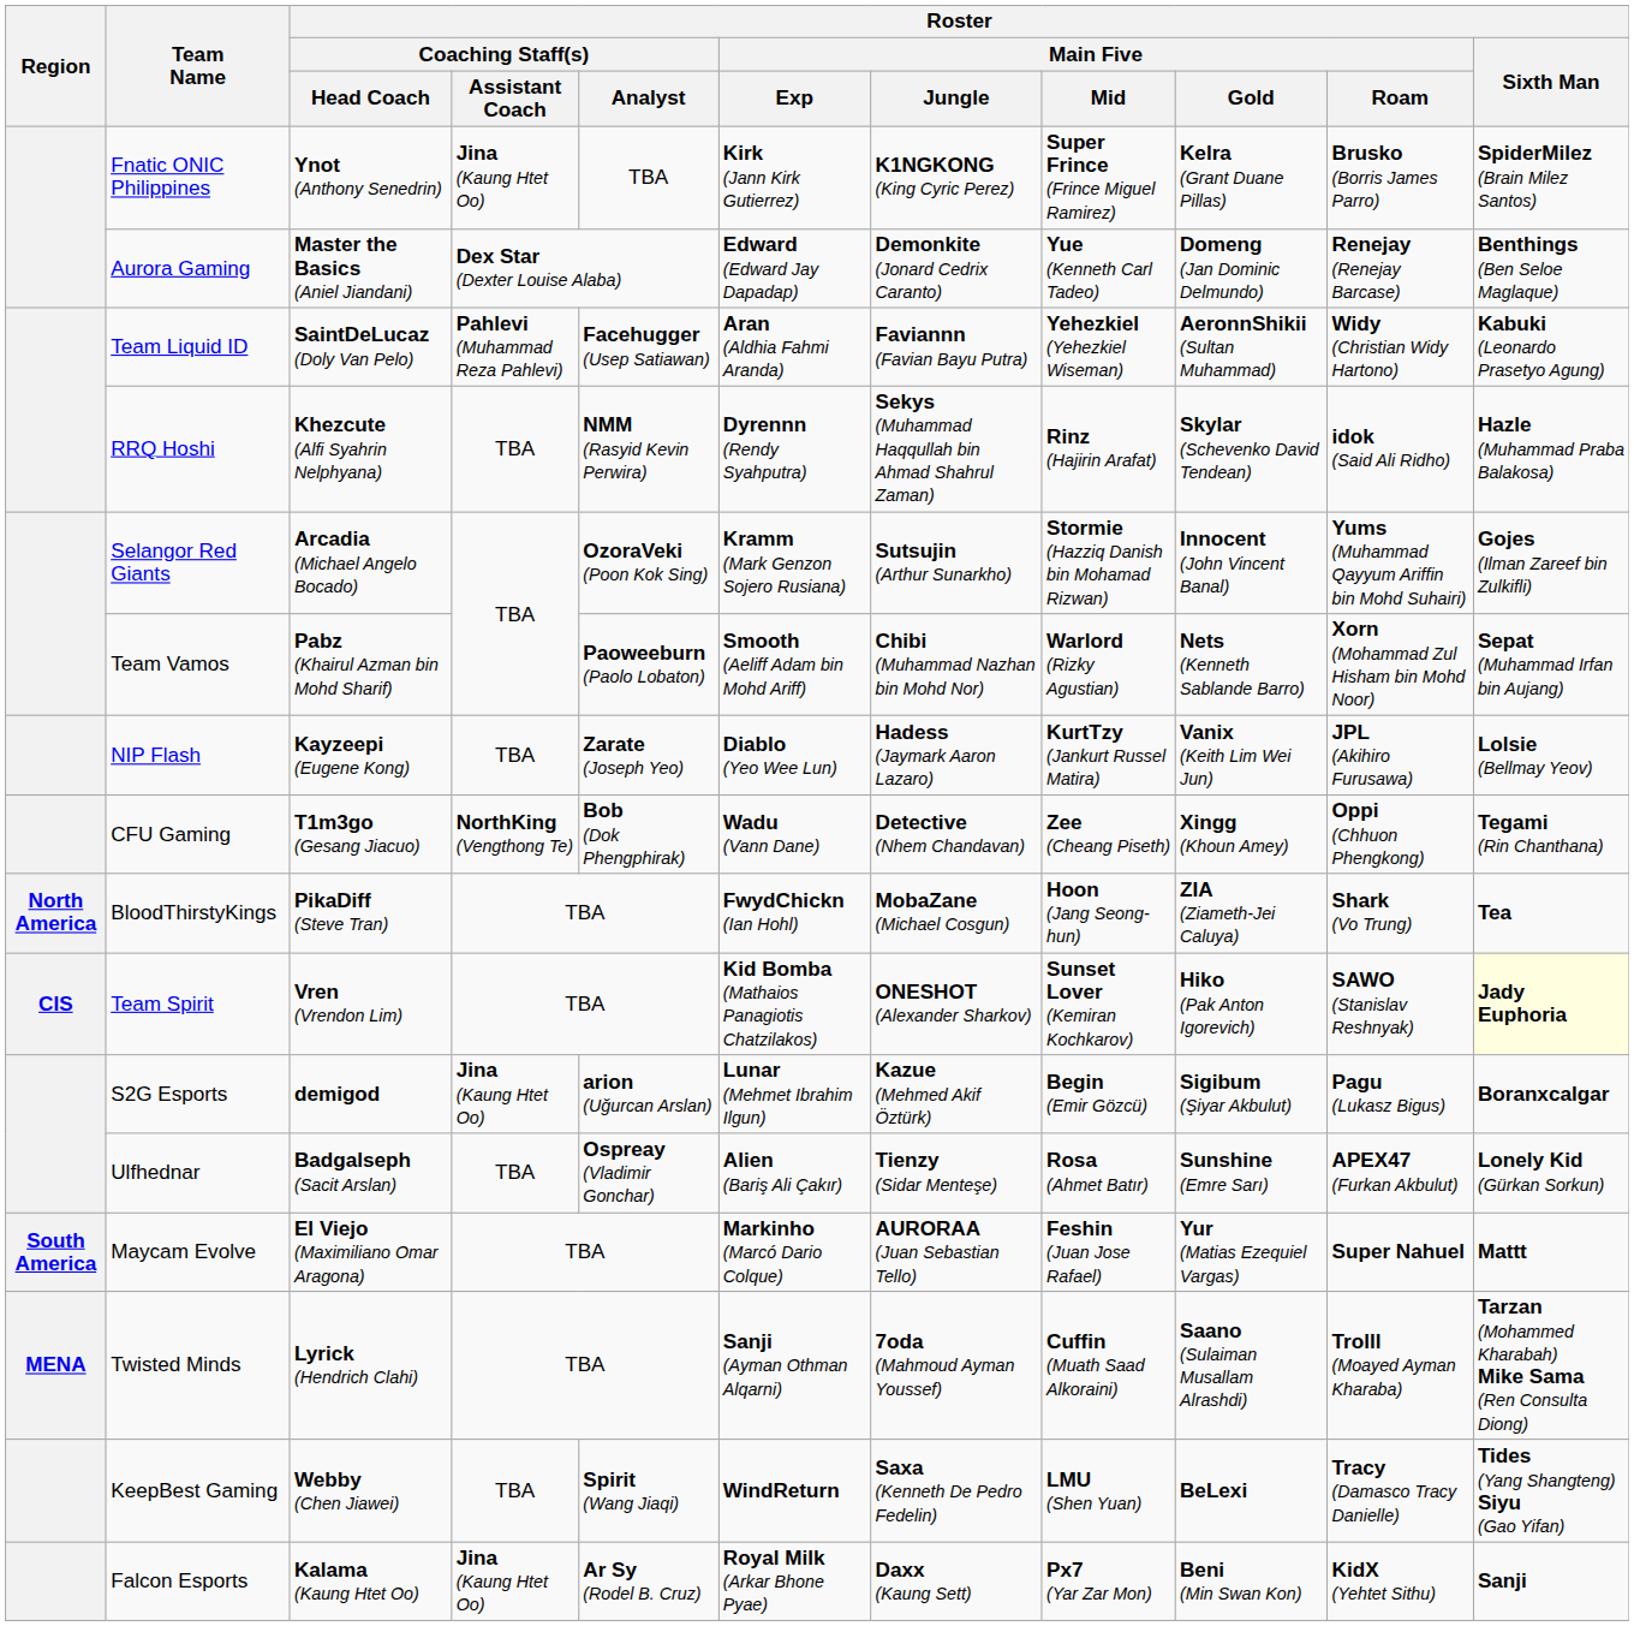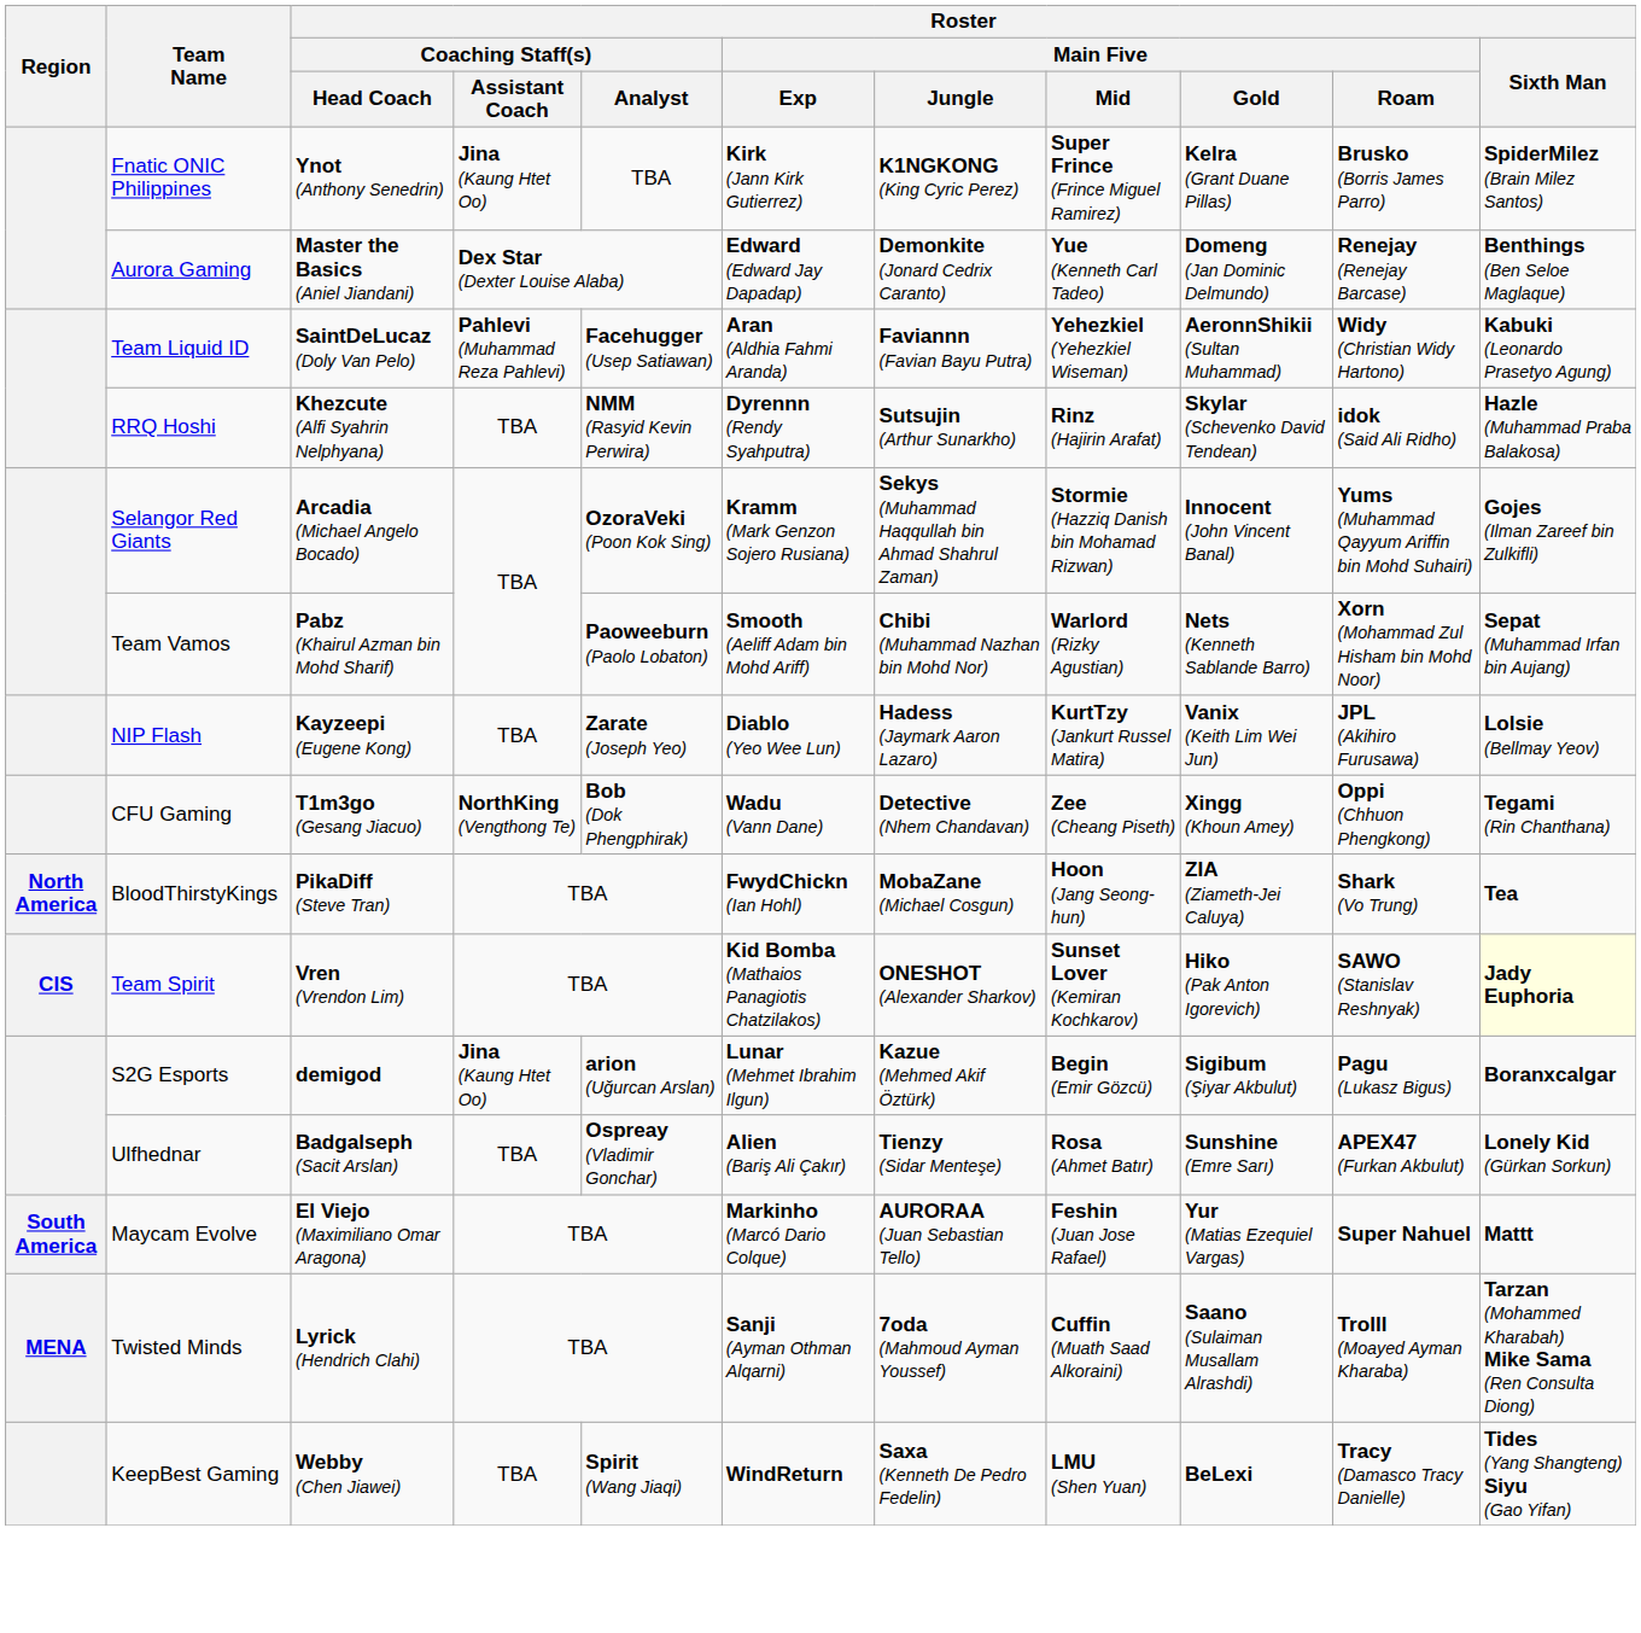RRQ Hoshi | Roster / Main Five / Jungle: Sekys (Muhammad Haqqullah bin Ahmad Shahrul Zaman) -> Sutsujin (Arthur Sunarkho)
Selangor Red Giants | Roster / Main Five / Jungle: Sutsujin (Arthur Sunarkho) -> Sekys (Muhammad Haqqullah bin Ahmad Shahrul Zaman)
- row: Falcon Esports | Kalama (Kaung Htet Oo) | Jina (Kaung Htet Oo) | Ar Sy (Rodel B. Cruz) | Royal Milk (Arkar Bhone Pyae) | Daxx (Kaung Sett) | Px7 (Yar Zar Mon) | Beni (Min Swan Kon) | KidX (Yehtet Sithu) | Sanji
